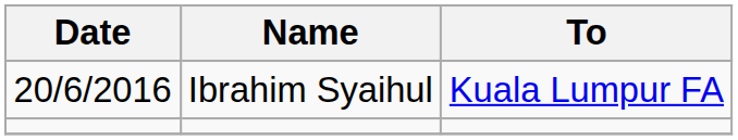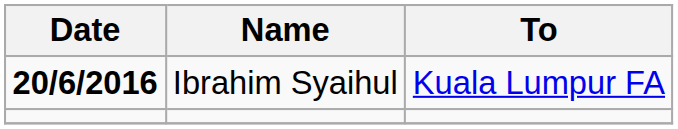Ibrahim Syaihul | Date: normal -> bold
